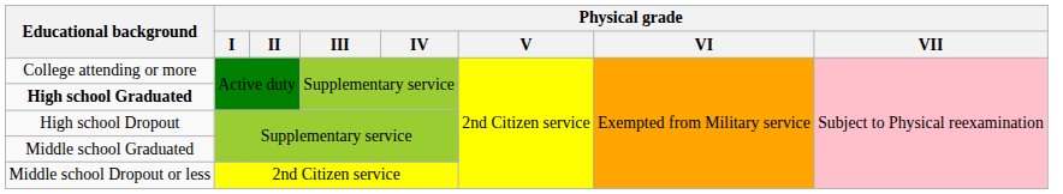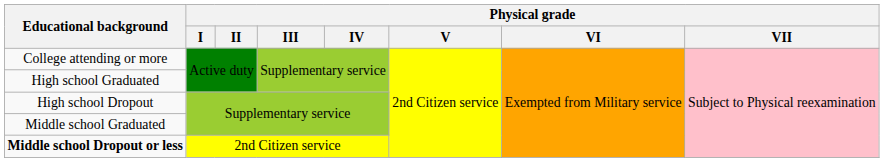High school Graduated | Educational background: bold -> normal
Middle school Dropout or less | Educational background: normal -> bold
